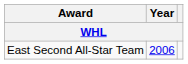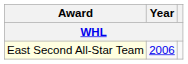row 3 | Award: no background -> lightyellow background
